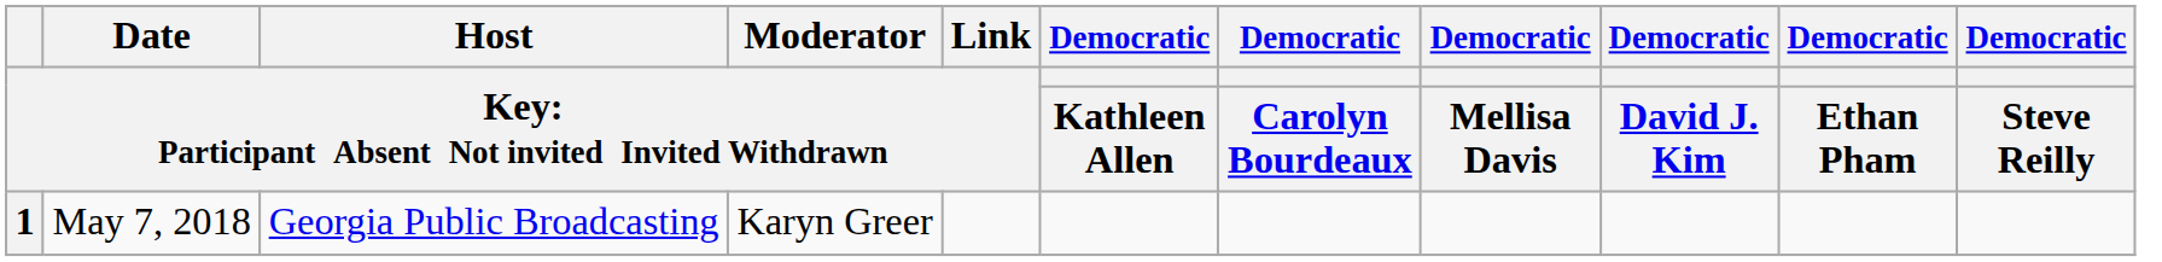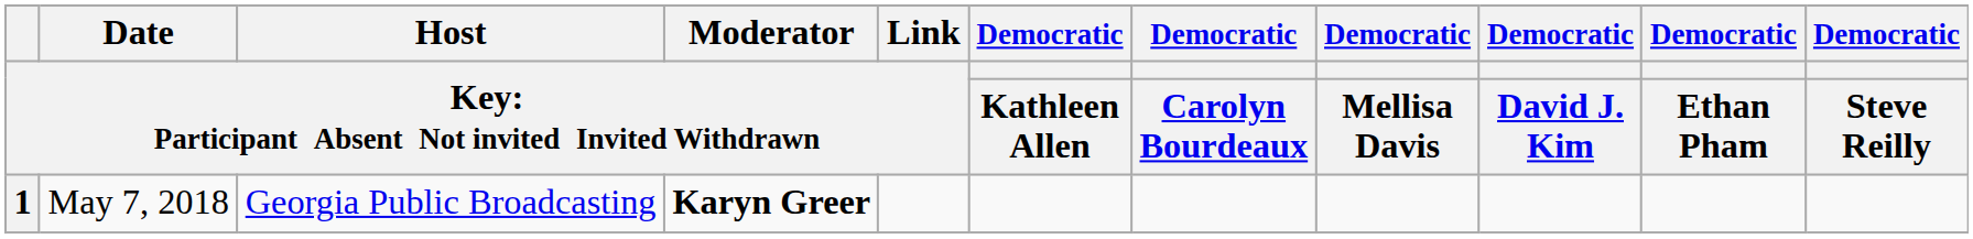1 | column 4: normal -> bold
